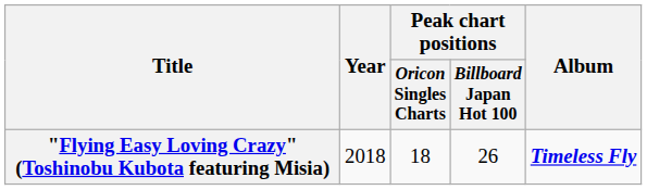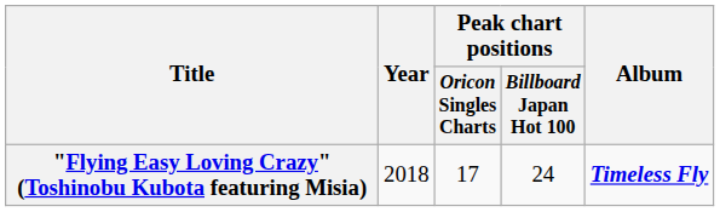row 3 | Peak chart positions / Oricon Singles Charts: 18 -> 17
row 3 | Peak chart positions / Billboard Japan Hot 100: 26 -> 24
